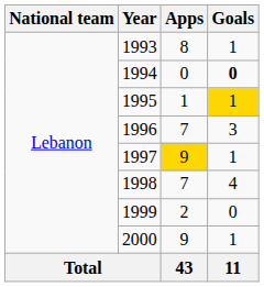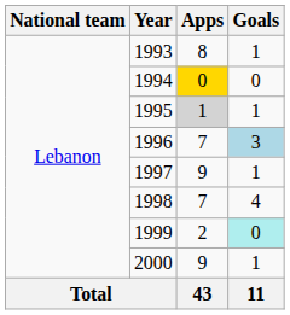1994 | Apps: no background -> gold background
1994 | Goals: bold -> normal
1995 | Apps: no background -> lightgrey background
1995 | Goals: gold background -> no background
1996 | Goals: no background -> lightblue background
1997 | Apps: gold background -> no background
1999 | Goals: no background -> paleturquoise background
